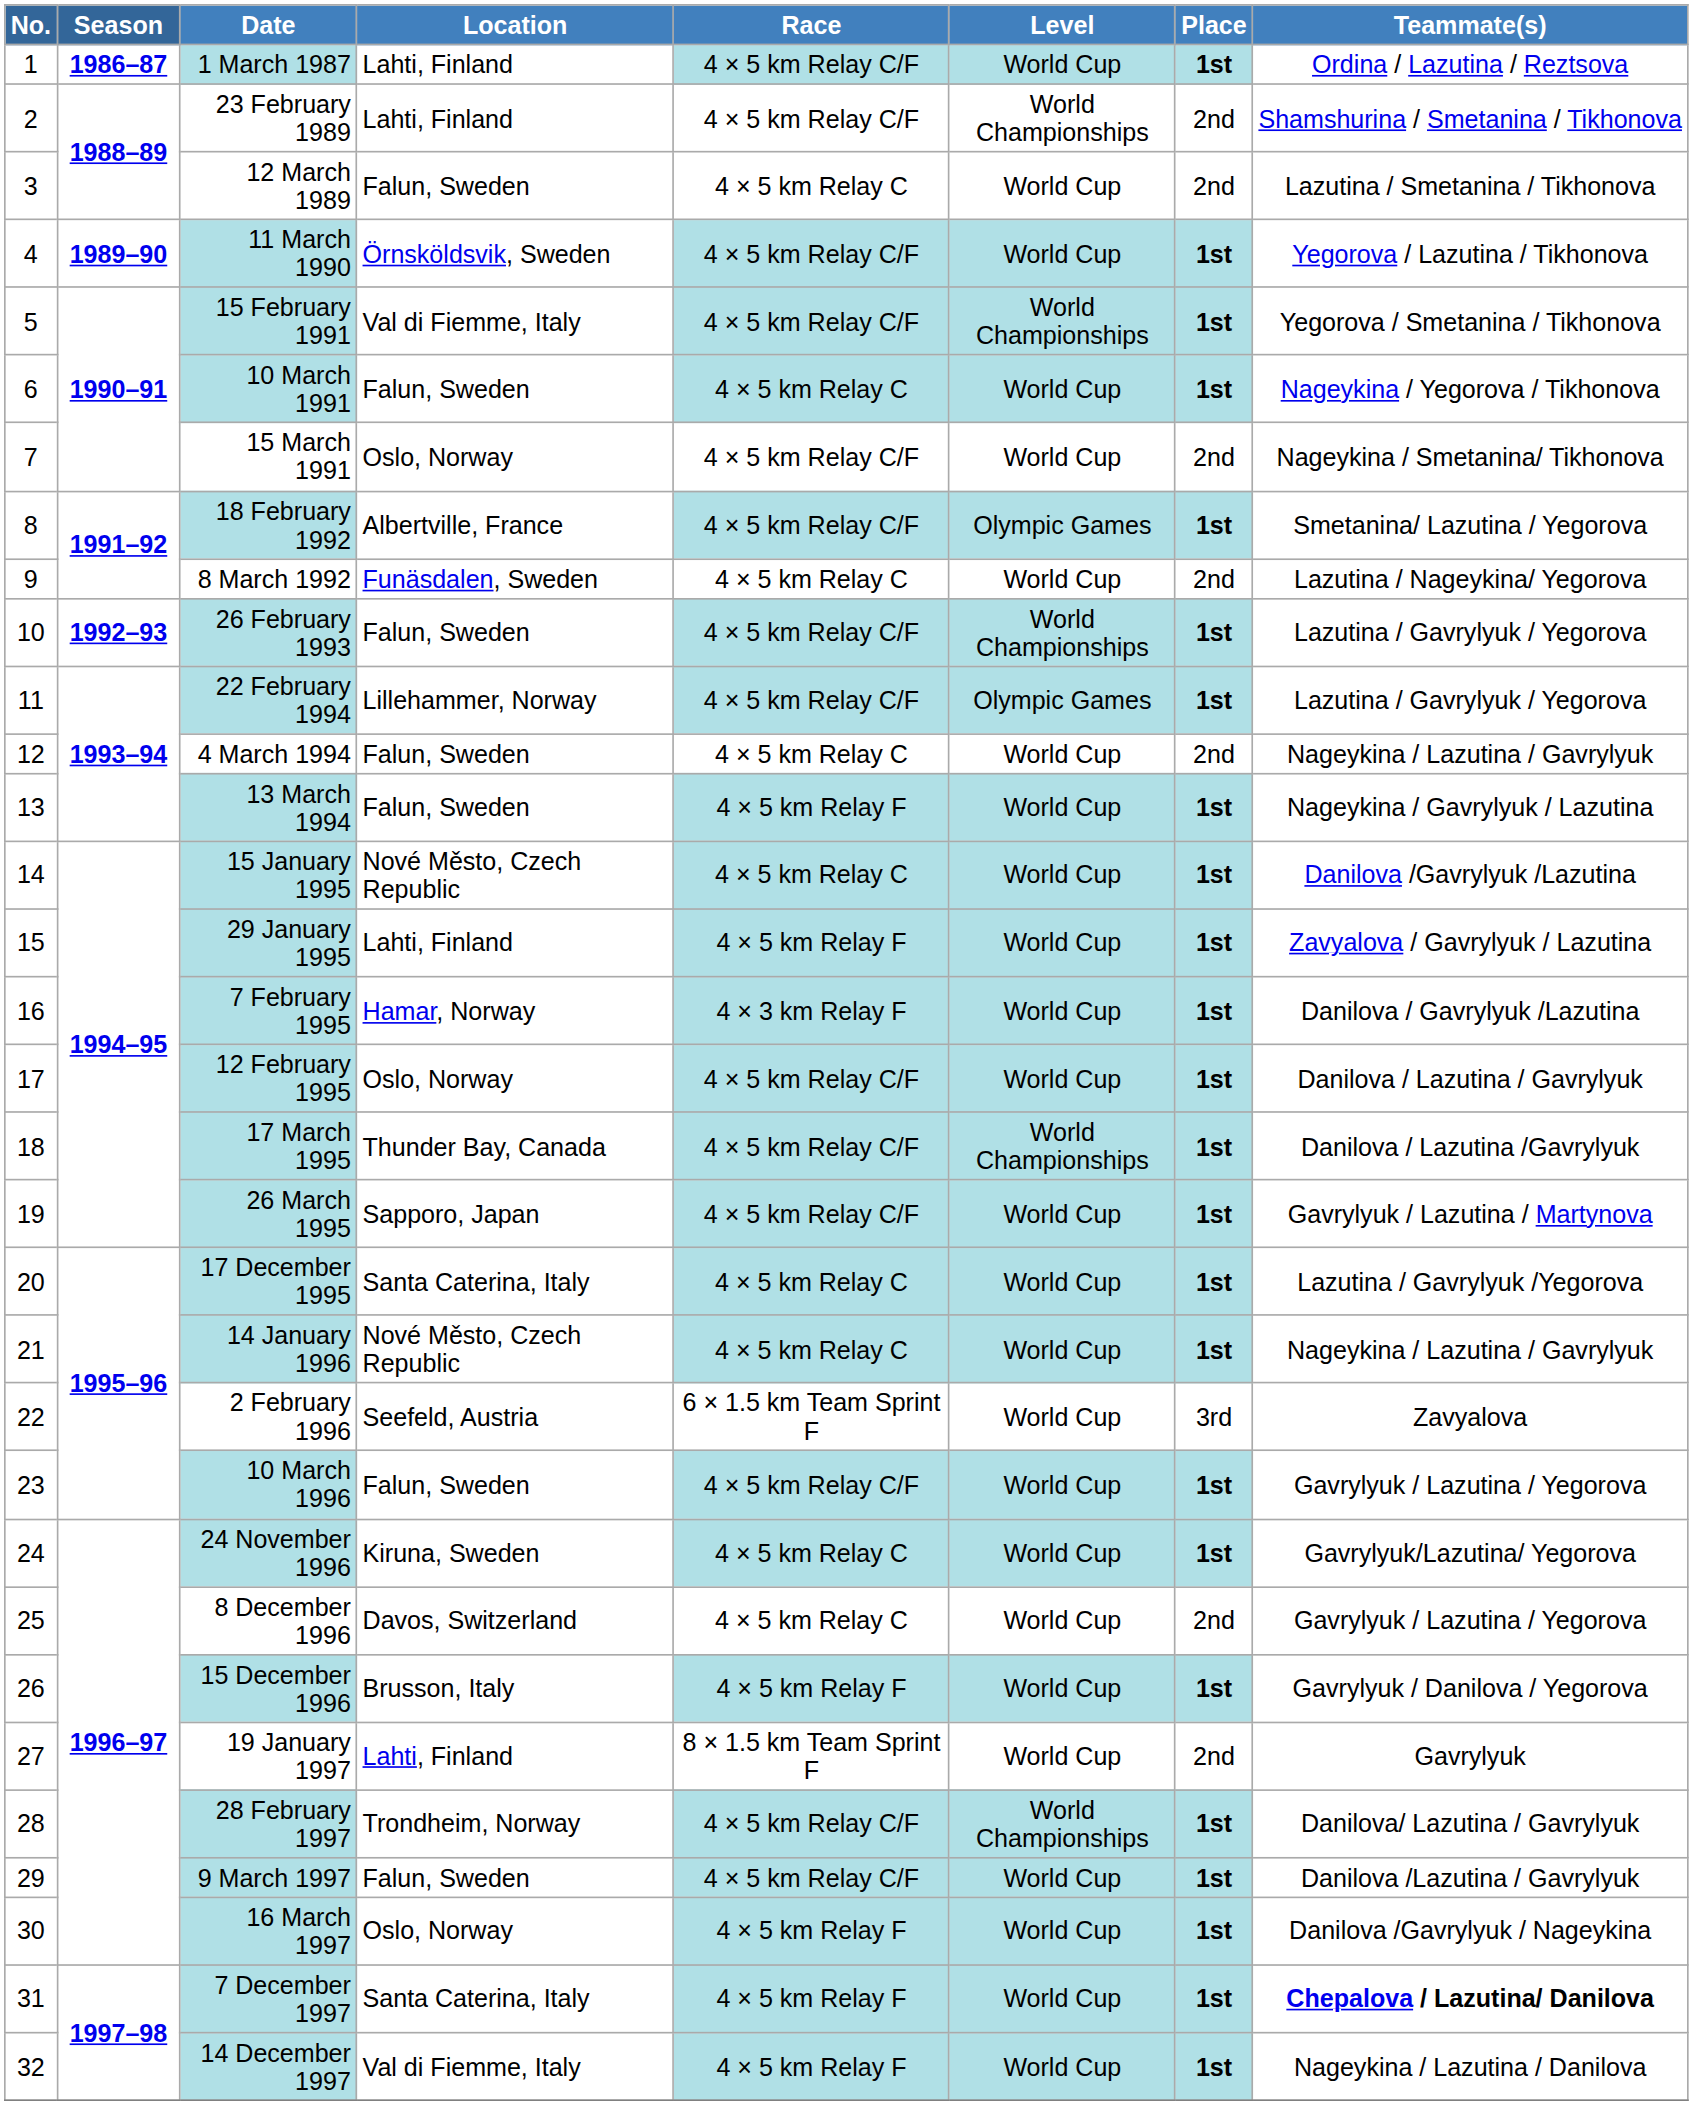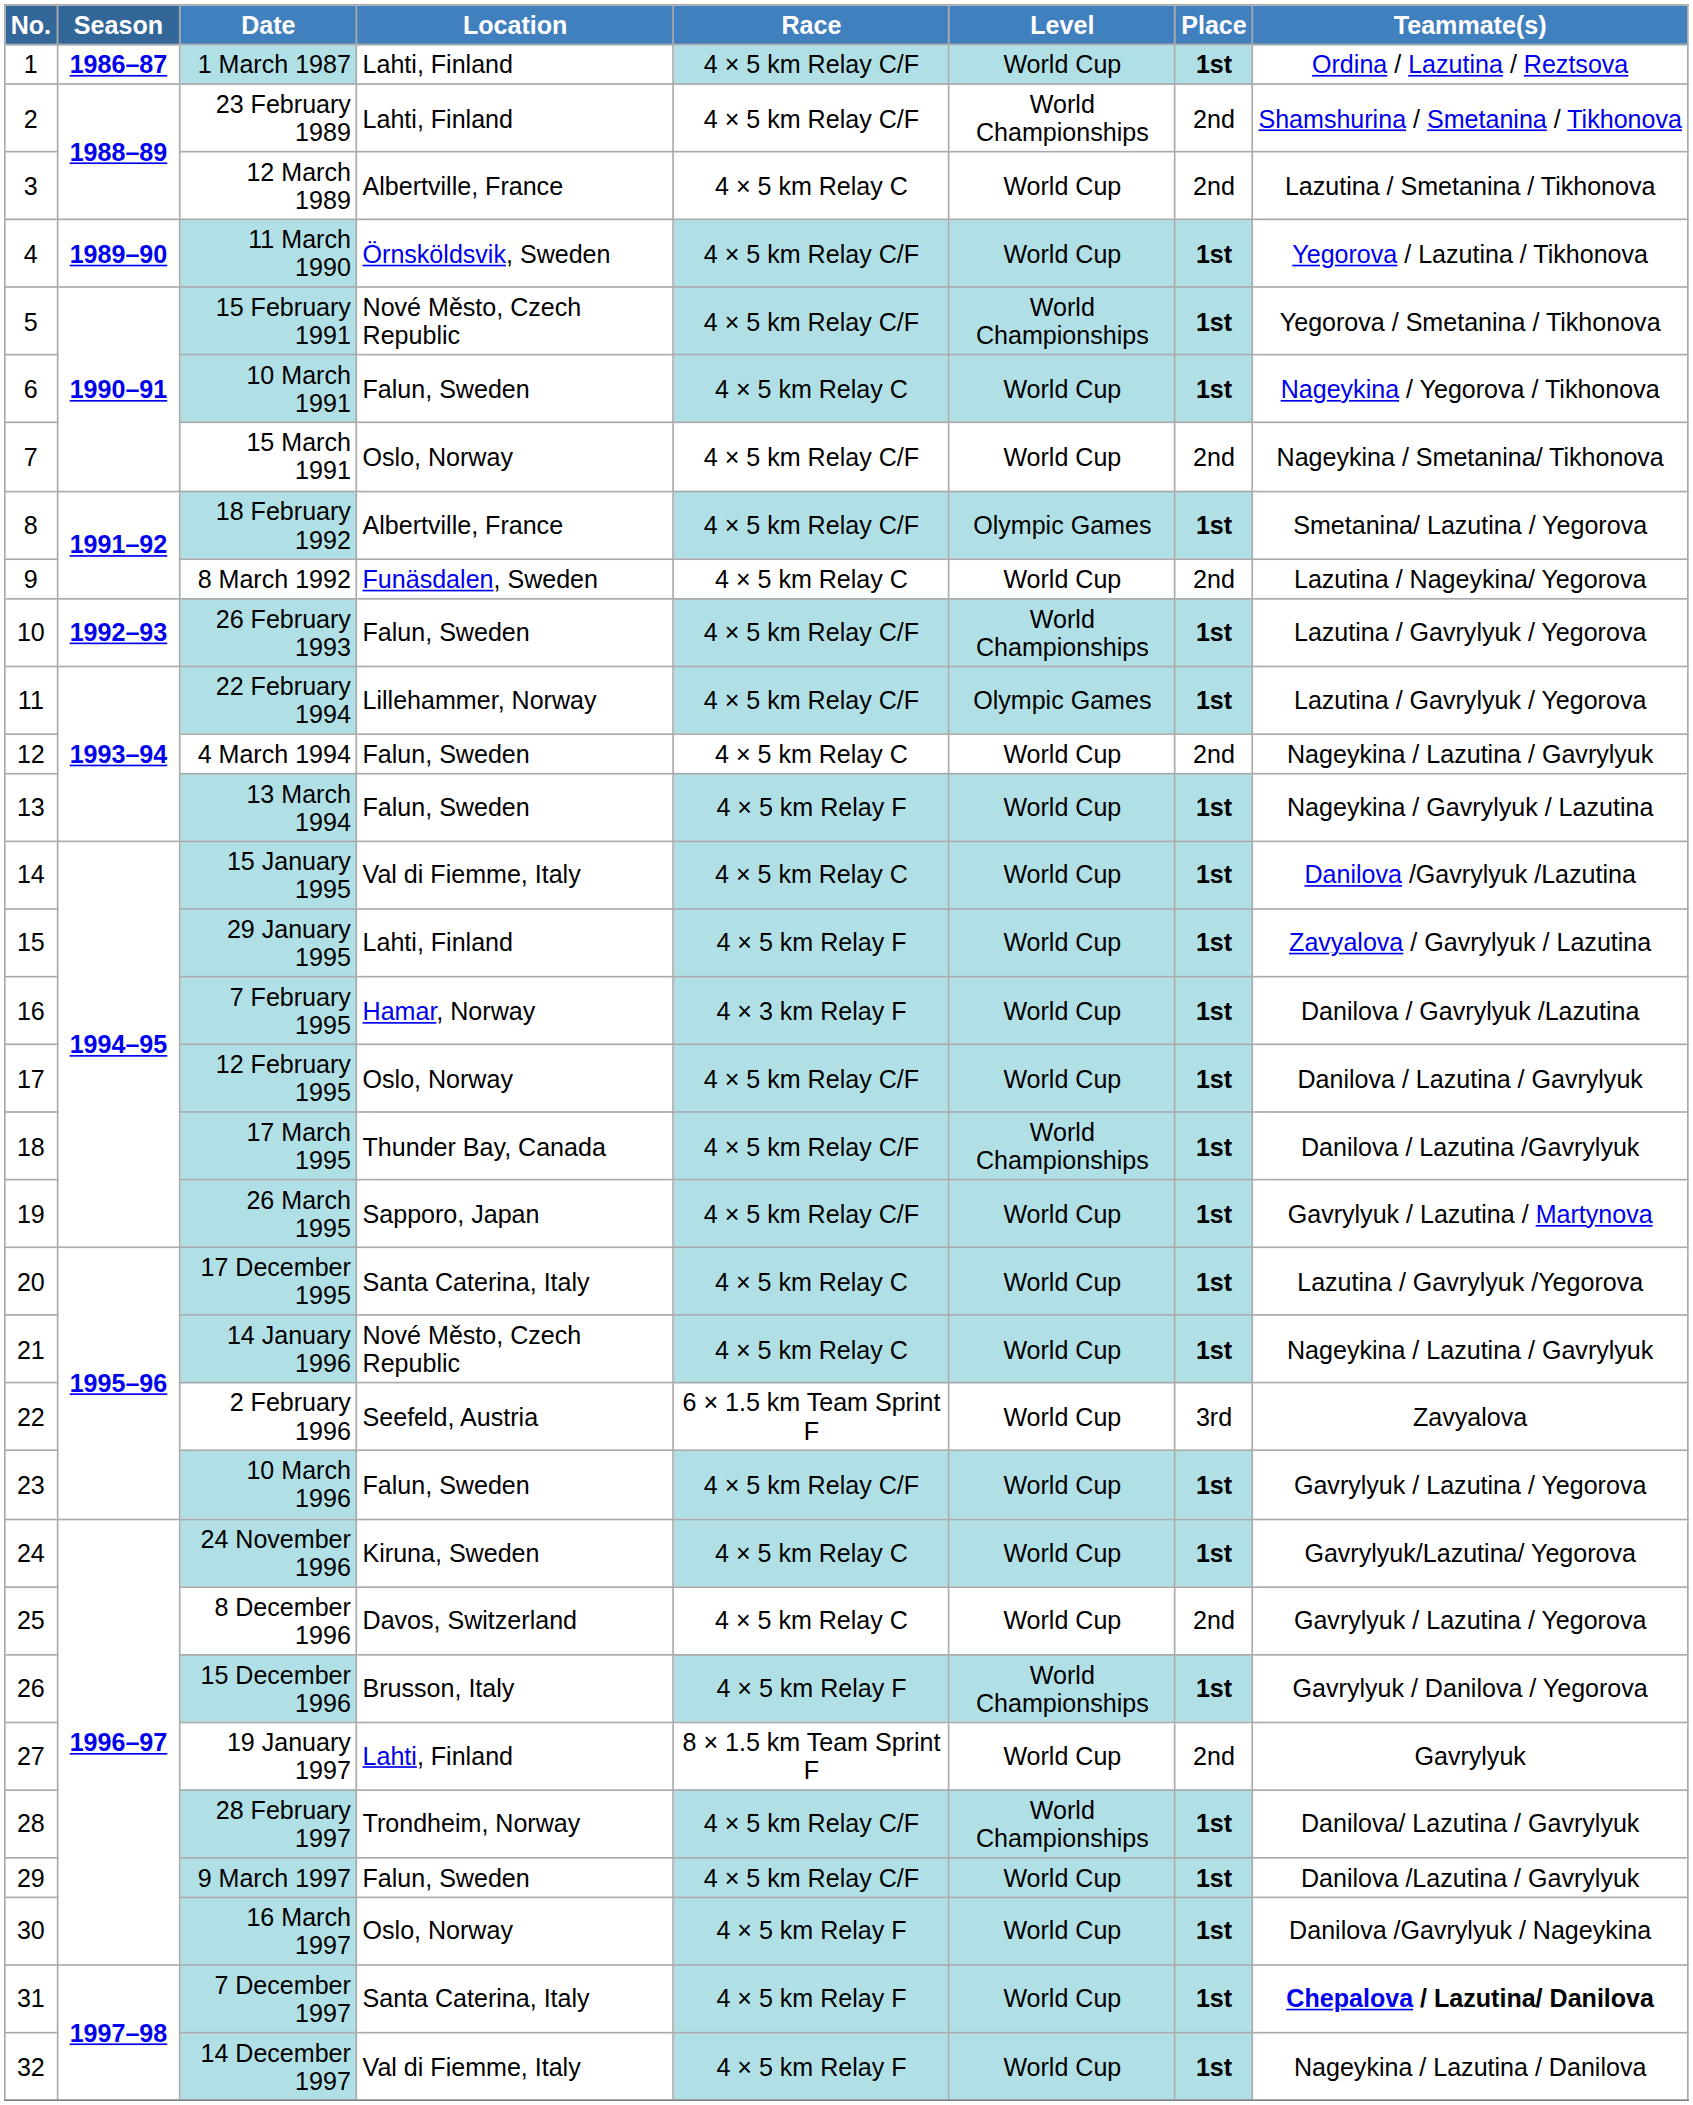12 March 1989 | Location: Falun, Sweden -> Albertville, France
15 February 1991 | Location: Val di Fiemme, Italy -> Nové Město, Czech Republic
15 January 1995 | Location: Nové Město, Czech Republic -> Val di Fiemme, Italy
15 December 1996 | Level: World Cup -> World Championships
